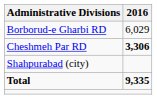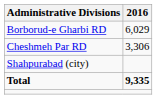Cheshmeh Par RD | 2016: bold -> normal
